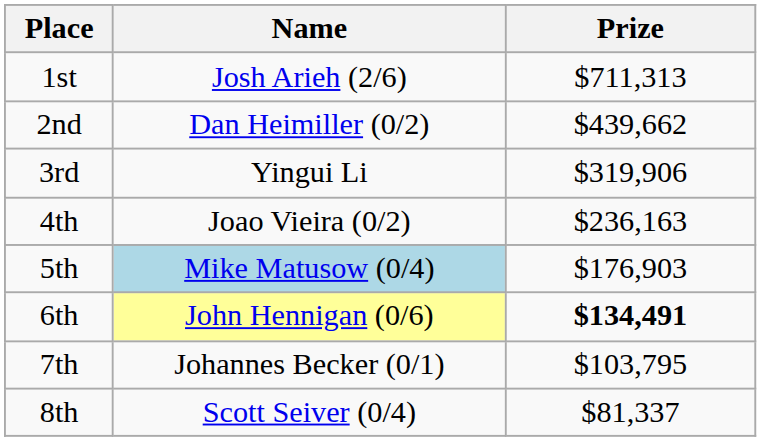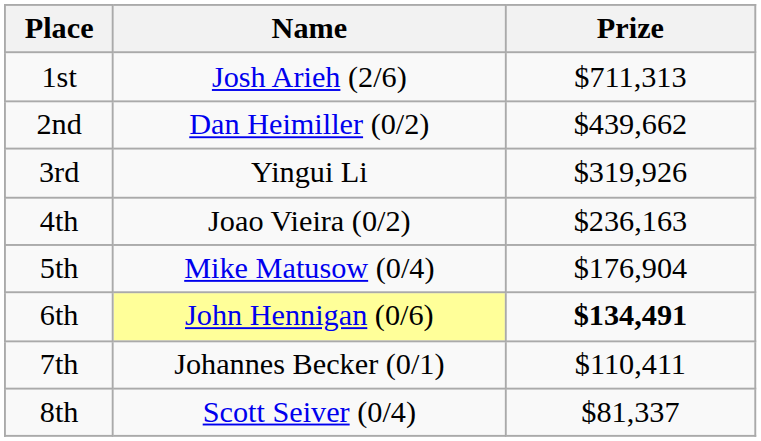3rd | Prize: $319,906 -> $319,926
5th | Name: lightblue background -> no background
5th | Prize: $176,903 -> $176,904
7th | Prize: $103,795 -> $110,411
